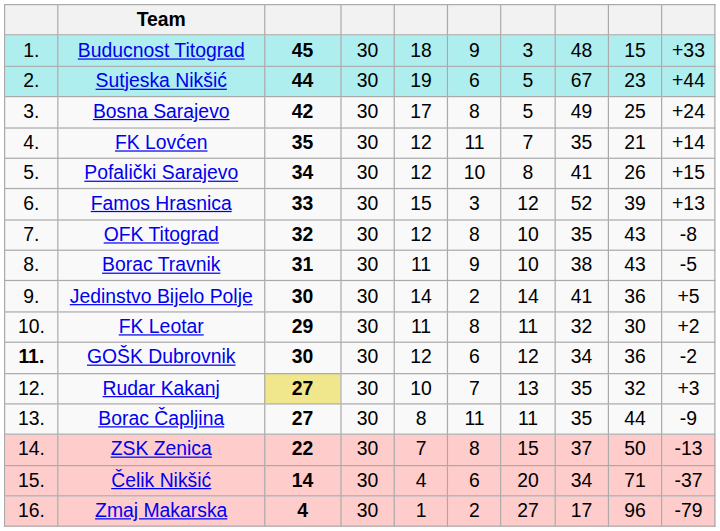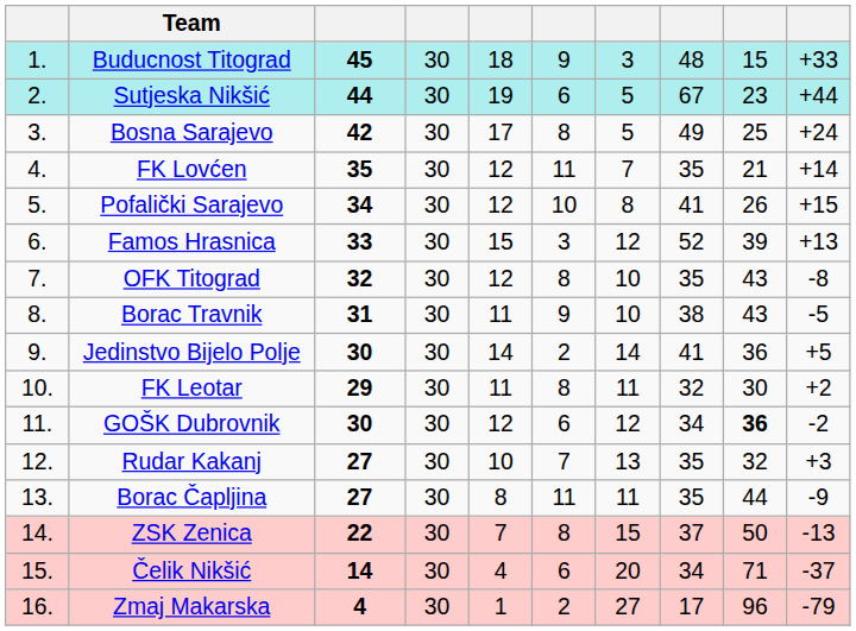GOŠK Dubrovnik | column 1: bold -> normal
GOŠK Dubrovnik | column 9: normal -> bold
Rudar Kakanj | column 3: khaki background -> no background
